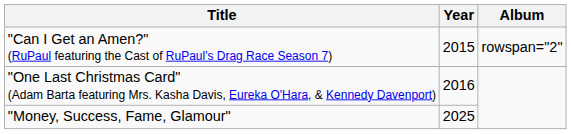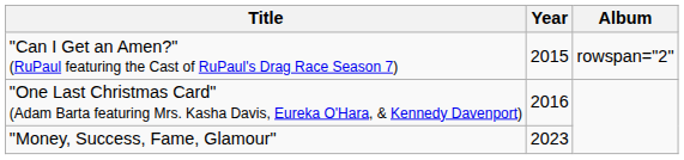"Money, Success, Fame, Glamour" | Year: 2025 -> 2023
